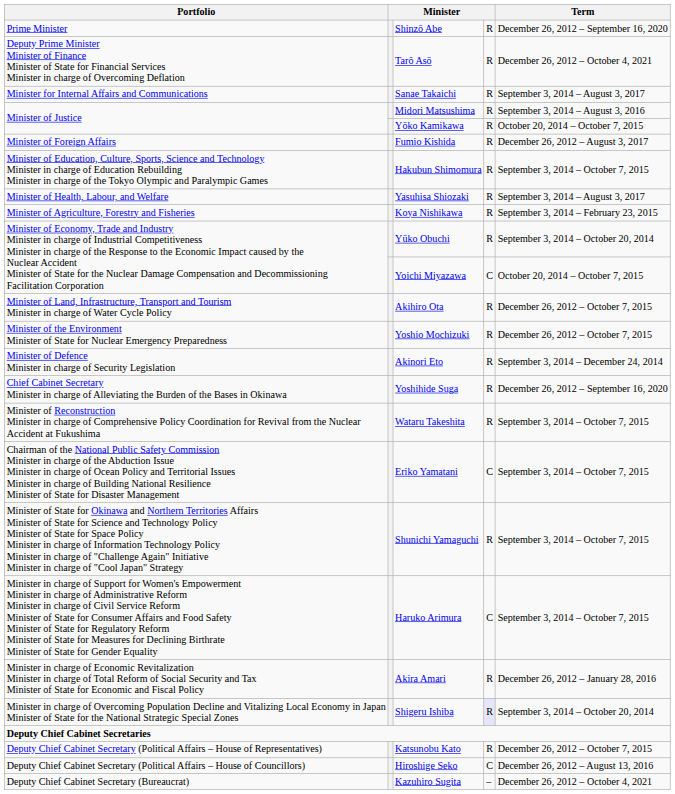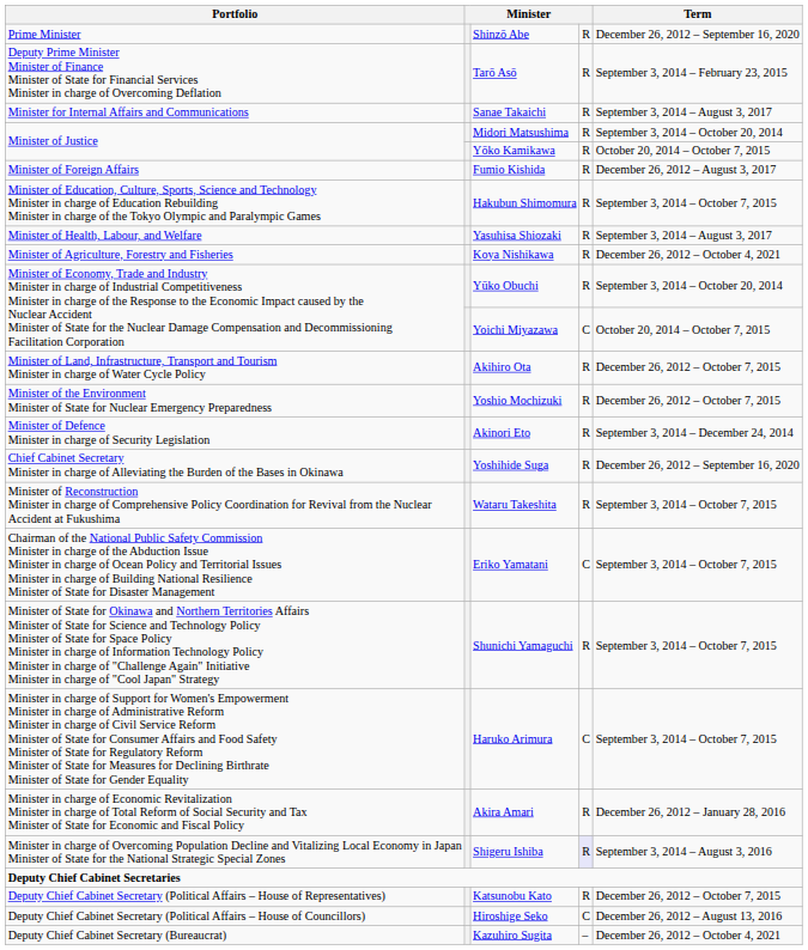Tarō Asō | column 5: December 26, 2012 – October 4, 2021 -> September 3, 2014 – February 23, 2015
Midori Matsushima | column 5: September 3, 2014 – August 3, 2016 -> September 3, 2014 – October 20, 2014
Koya Nishikawa | column 5: September 3, 2014 – February 23, 2015 -> December 26, 2012 – October 4, 2021
Shigeru Ishiba | column 5: September 3, 2014 – October 20, 2014 -> September 3, 2014 – August 3, 2016
